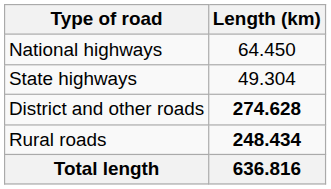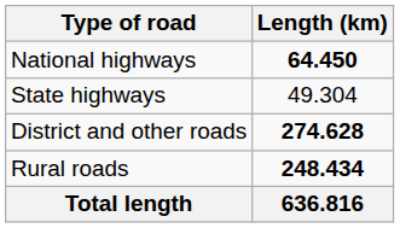National highways | Length (km): normal -> bold
